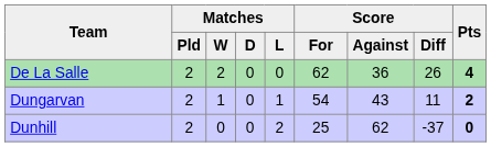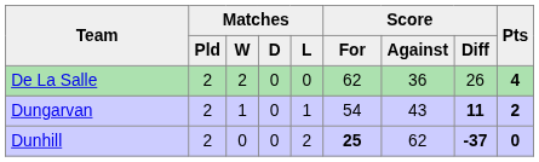Dungarvan | Score / Diff: normal -> bold
Dunhill | Score / For: normal -> bold
Dunhill | Score / Diff: normal -> bold
